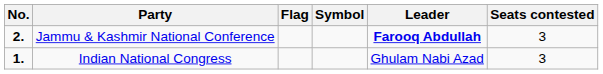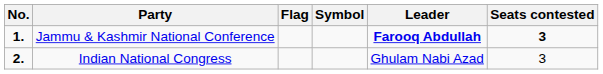Jammu & Kashmir National Conference | No.: 2. -> 1.
Jammu & Kashmir National Conference | Seats contested: normal -> bold
Indian National Congress | No.: 1. -> 2.
